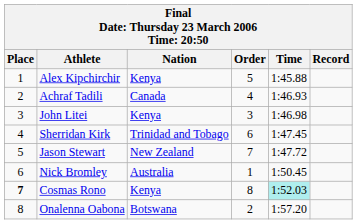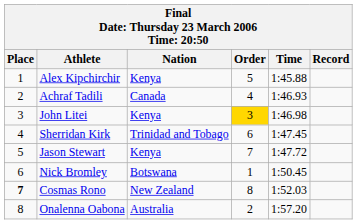John Litei | Order: no background -> gold background
Jason Stewart | Nation: New Zealand -> Kenya
Nick Bromley | Nation: Australia -> Botswana
Cosmas Rono | Nation: Kenya -> New Zealand
Cosmas Rono | Time: paleturquoise background -> no background
Onalenna Oabona | Nation: Botswana -> Australia
